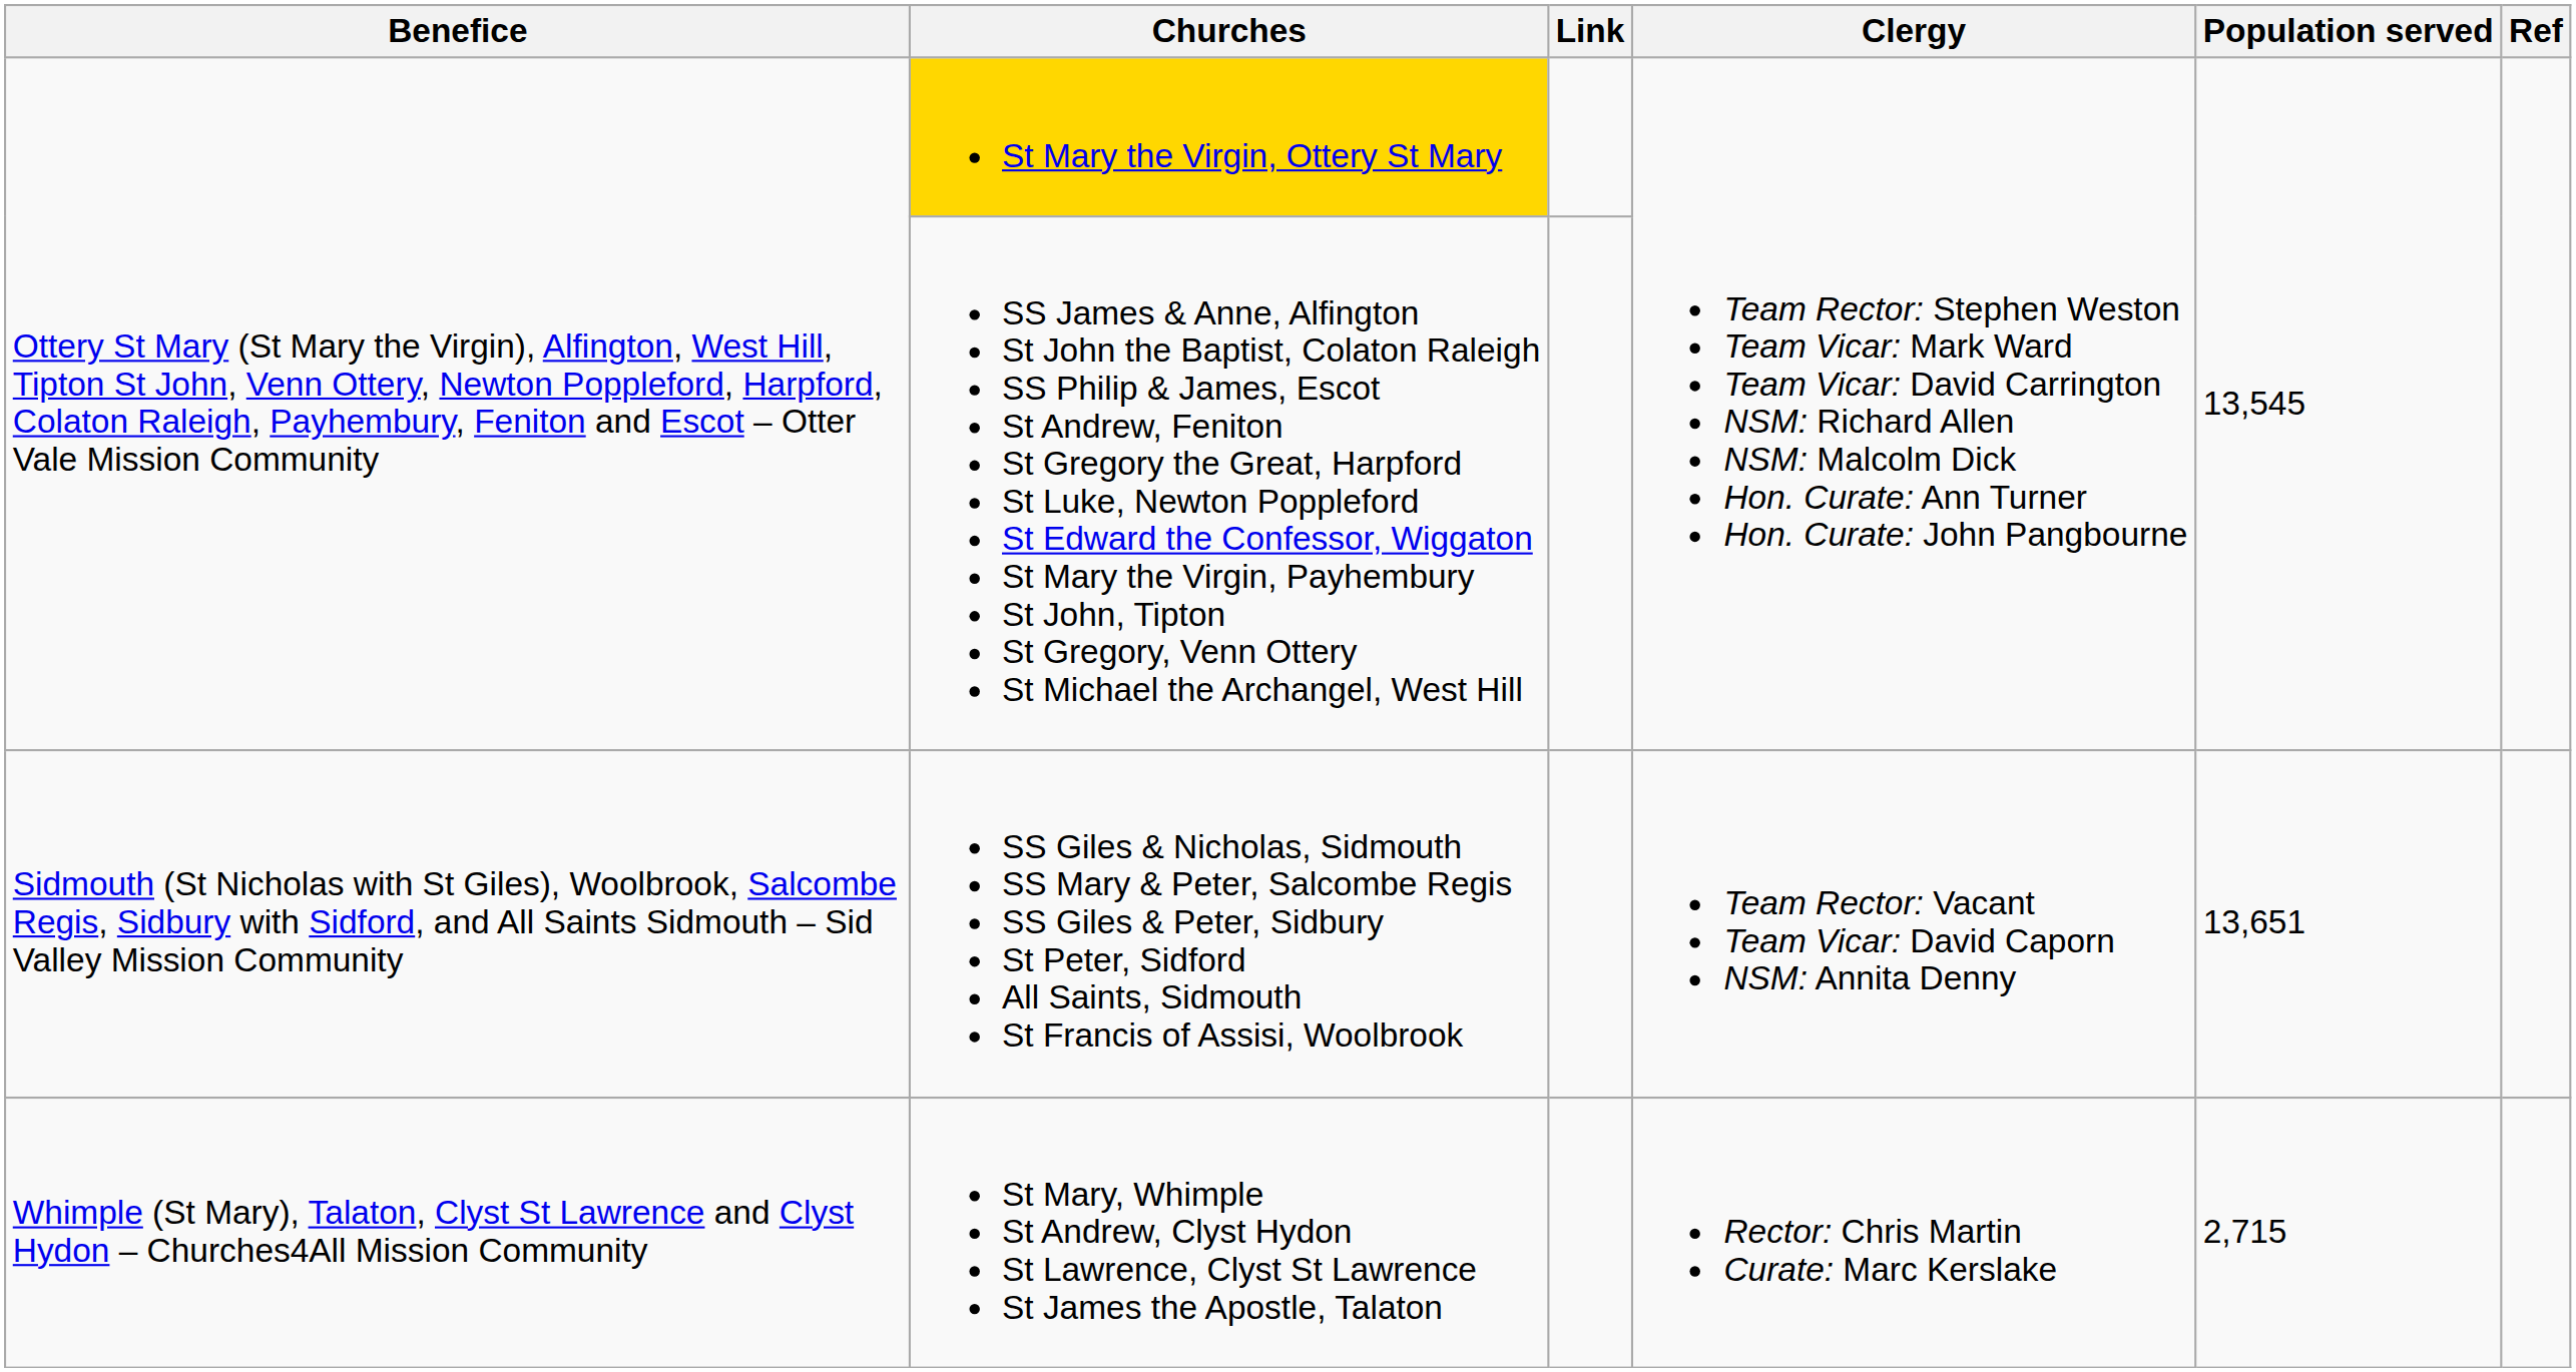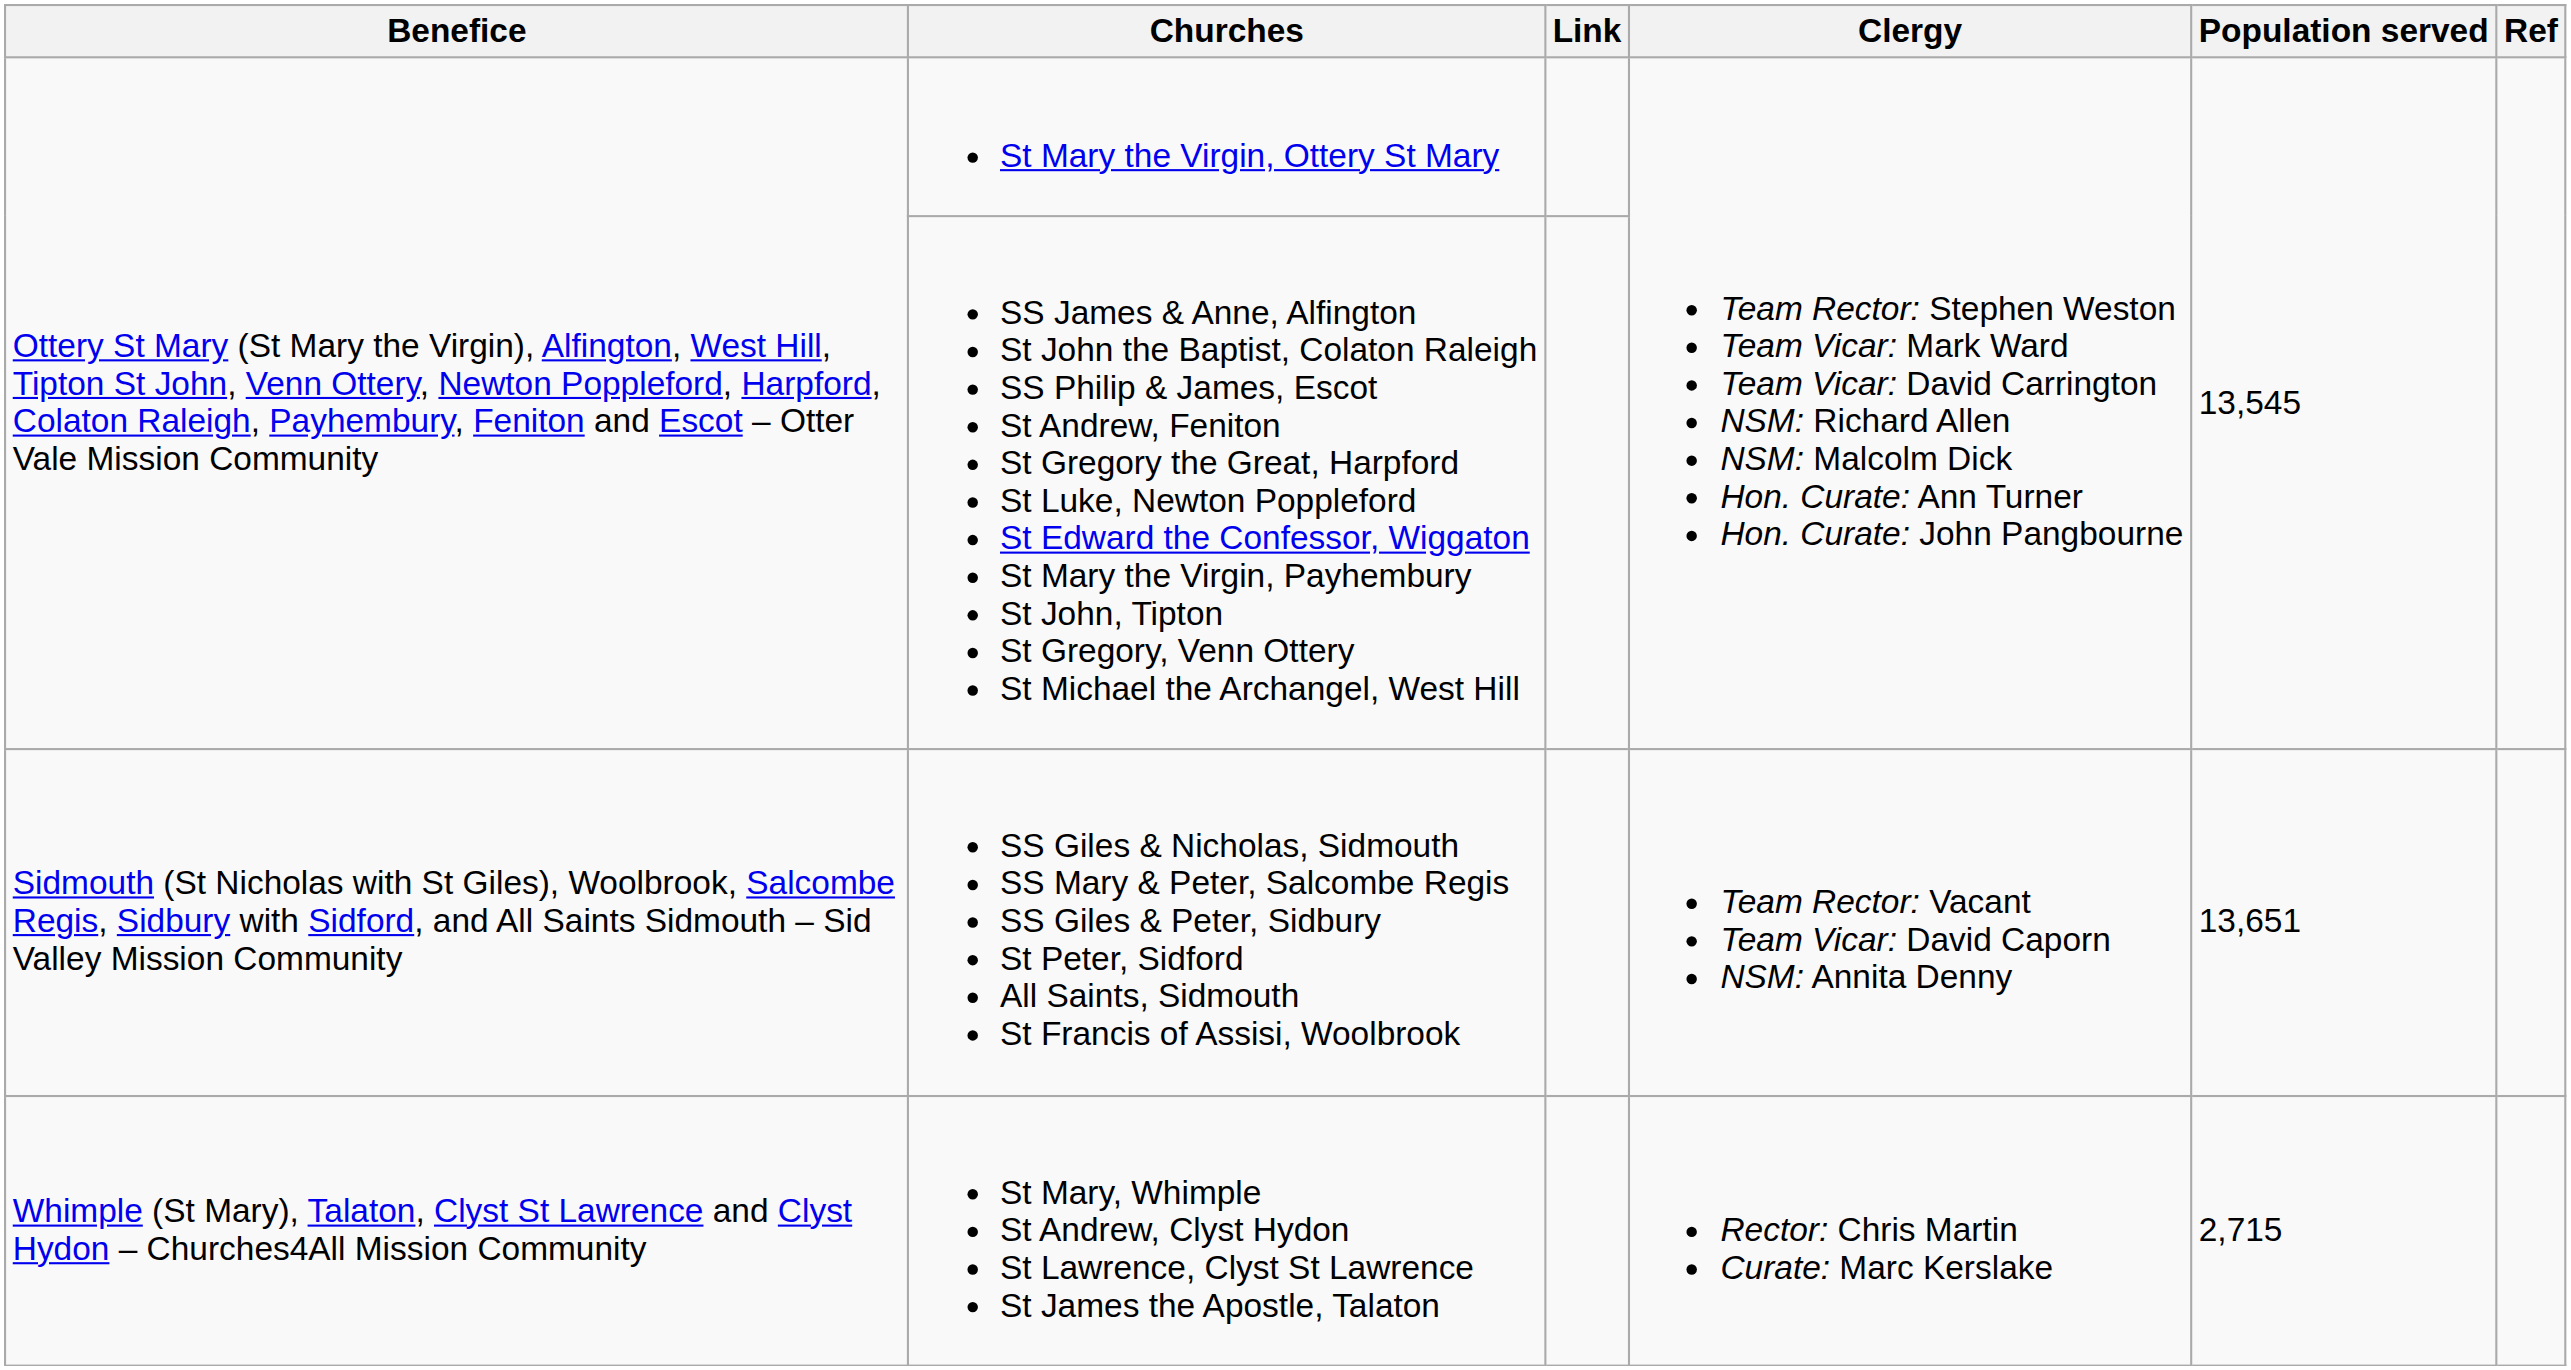St Mary the Virgin, Ottery St Mary | Churches: gold background -> no background
